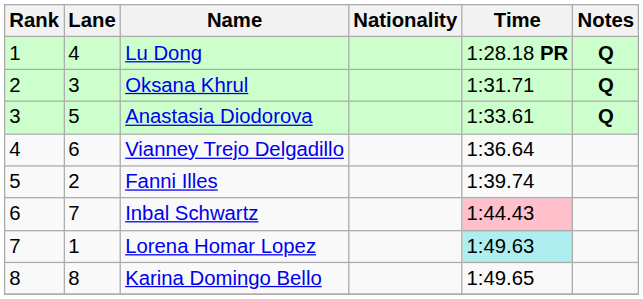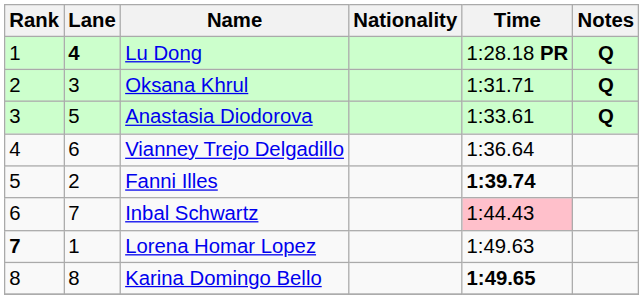Lu Dong | Lane: normal -> bold
Fanni Illes | Time: normal -> bold
Lorena Homar Lopez | Rank: normal -> bold
Lorena Homar Lopez | Time: paleturquoise background -> no background
Karina Domingo Bello | Time: normal -> bold
